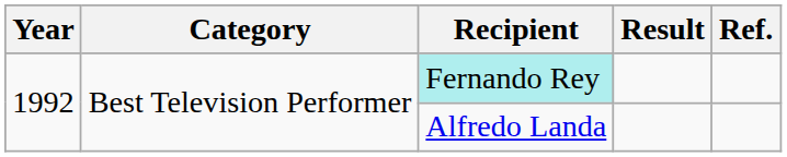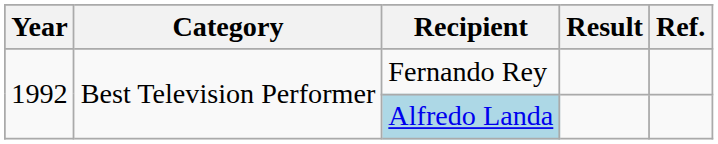Fernando Rey | Recipient: paleturquoise background -> no background
Alfredo Landa | Recipient: no background -> lightblue background
